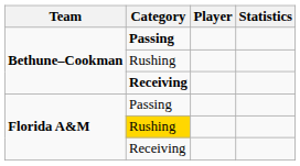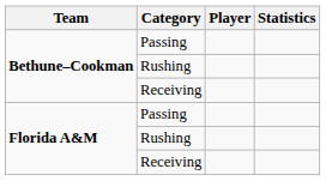Bethune–Cookman / Passing | Category: bold -> normal
Bethune–Cookman / Receiving | Category: bold -> normal
Florida A&M / Rushing | Category: gold background -> no background
